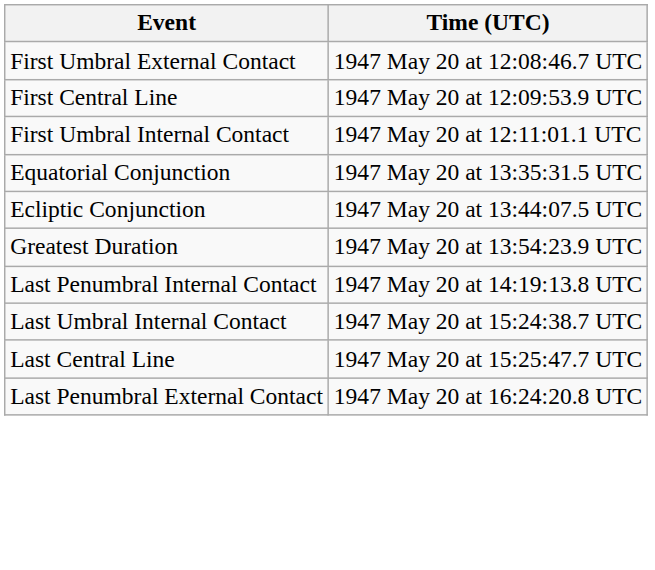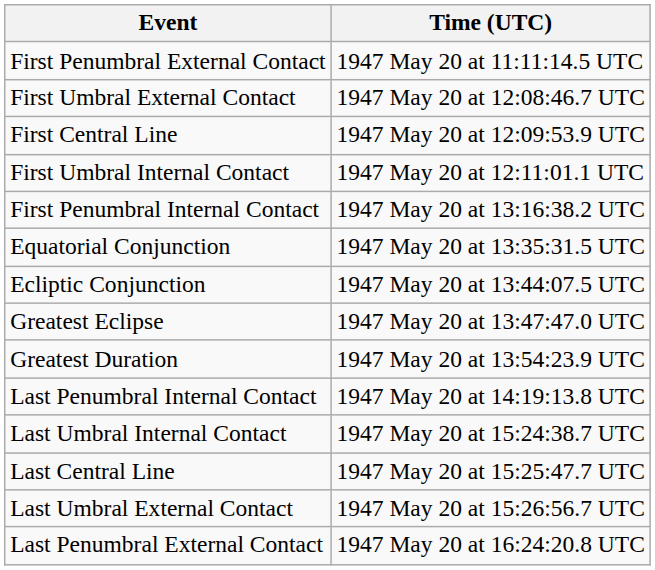+ row: First Penumbral External Contact | 1947 May 20 at 11:11:14.5 UTC
+ row: First Penumbral Internal Contact | 1947 May 20 at 13:16:38.2 UTC
+ row: Greatest Eclipse | 1947 May 20 at 13:47:47.0 UTC
+ row: Last Umbral External Contact | 1947 May 20 at 15:26:56.7 UTC
